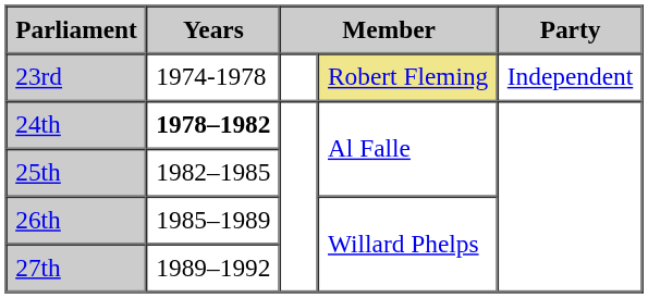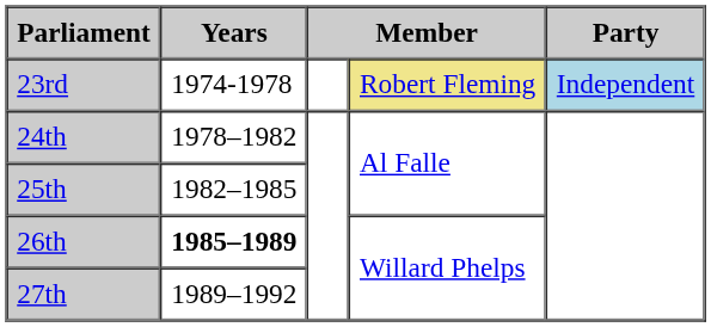23rd | Party: no background -> lightblue background
24th | Years: bold -> normal
26th | Years: normal -> bold
